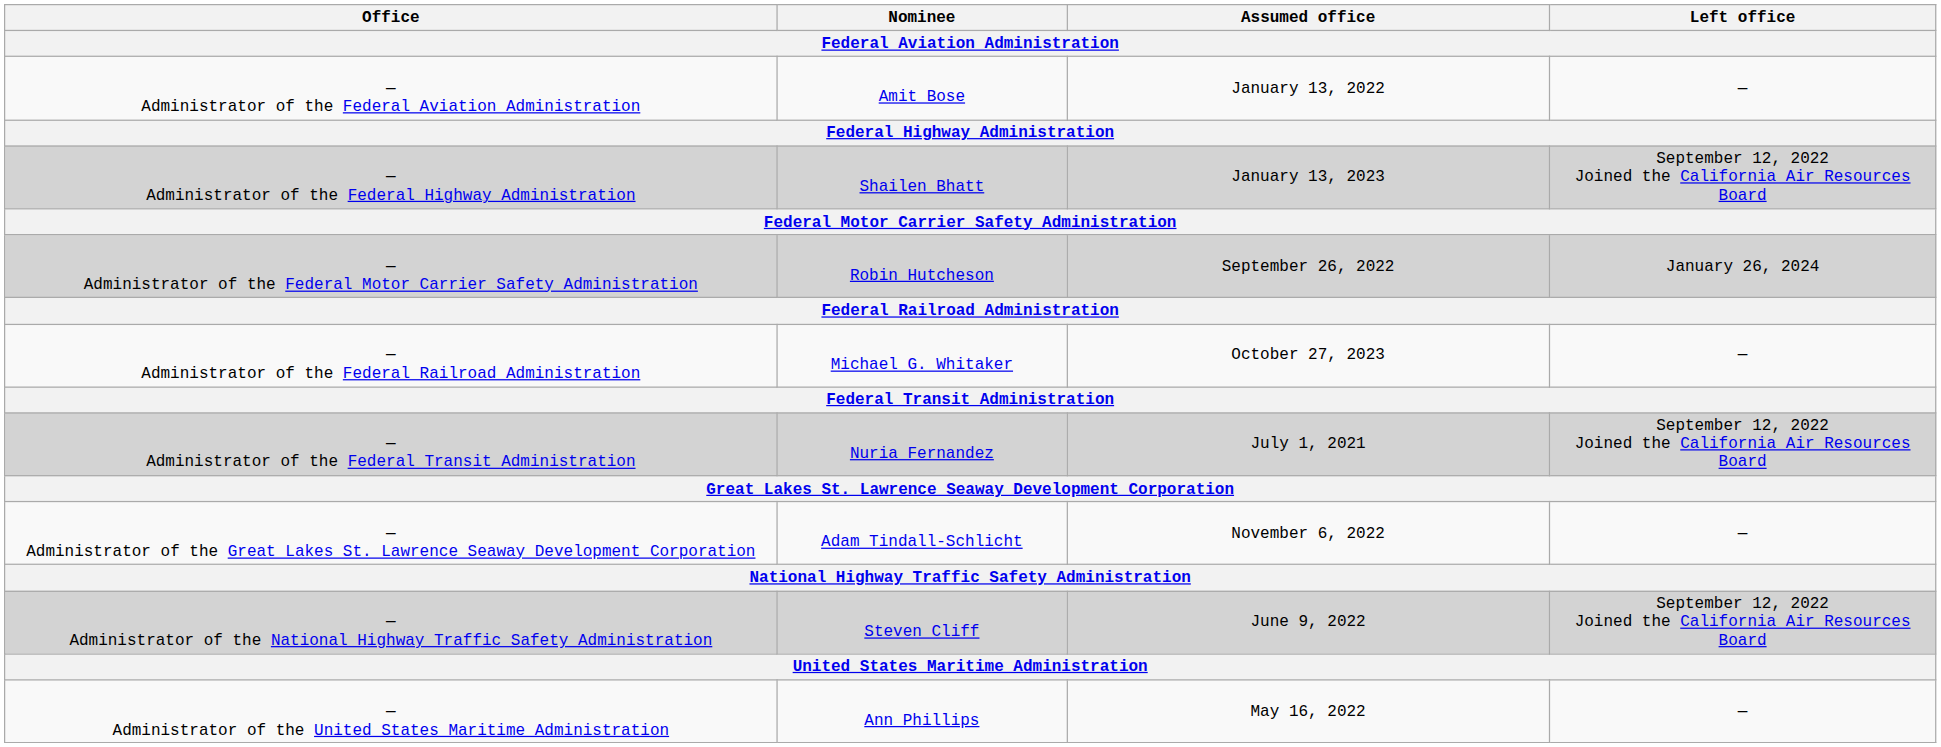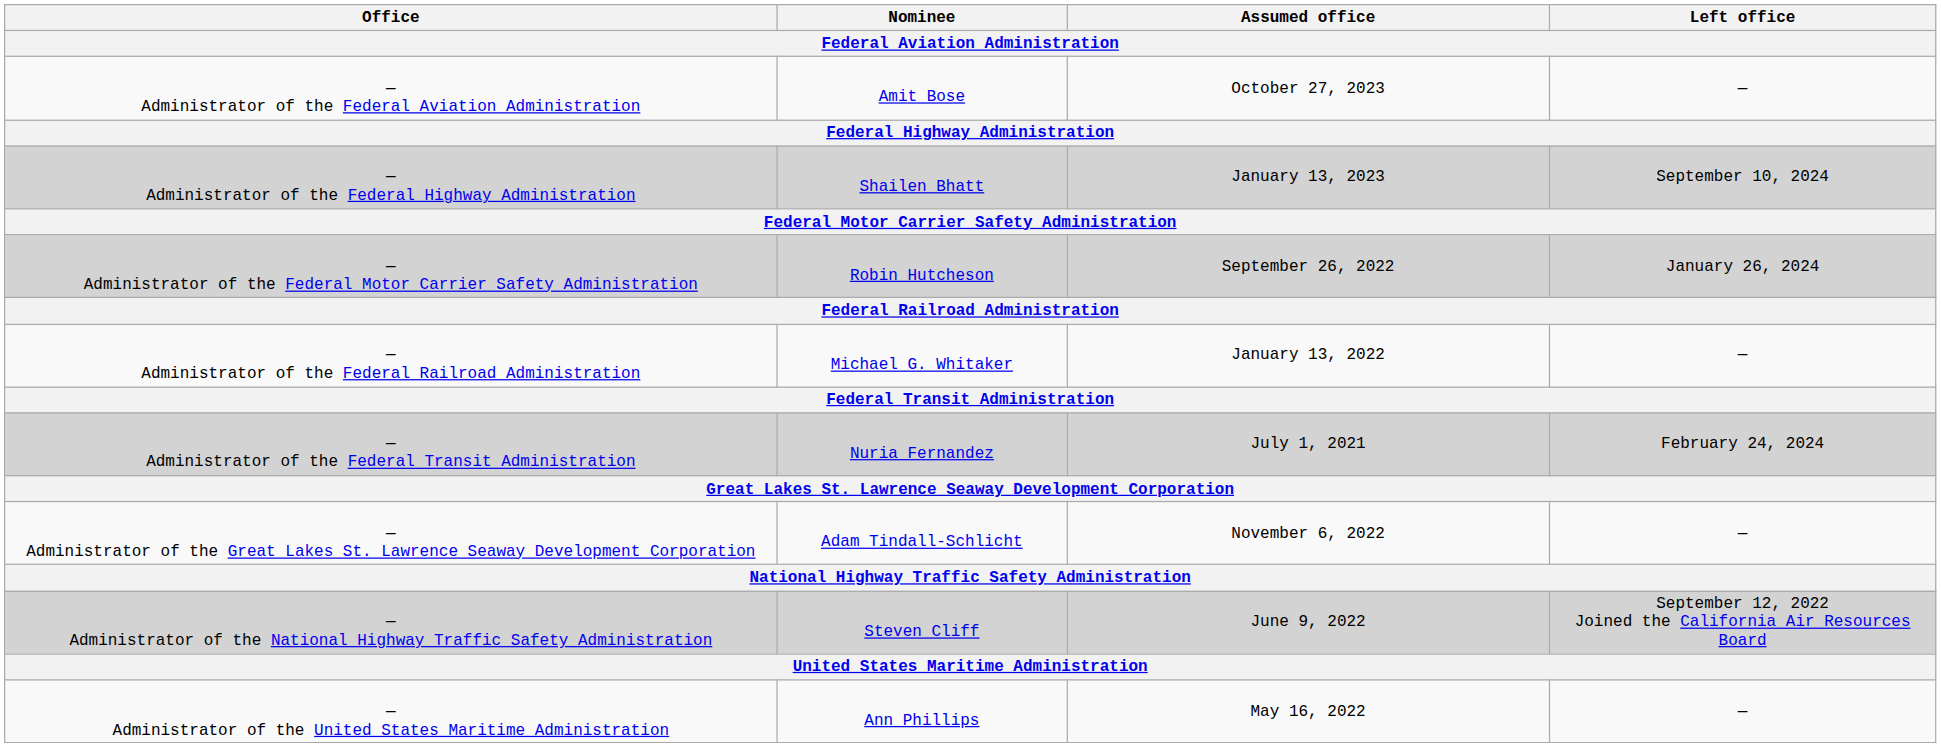— Administrator of the Federal Aviation Administration | Assumed office: January 13, 2022 -> October 27, 2023
— Administrator of the Federal Highway Administration | Left office: September 12, 2022 Joined the California Air Resources Board -> September 10, 2024
— Administrator of the Federal Railroad Administration | Assumed office: October 27, 2023 -> January 13, 2022
— Administrator of the Federal Transit Administration | Left office: September 12, 2022 Joined the California Air Resources Board -> February 24, 2024
